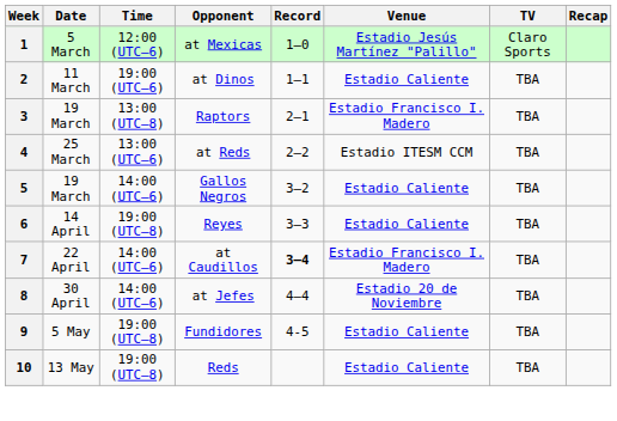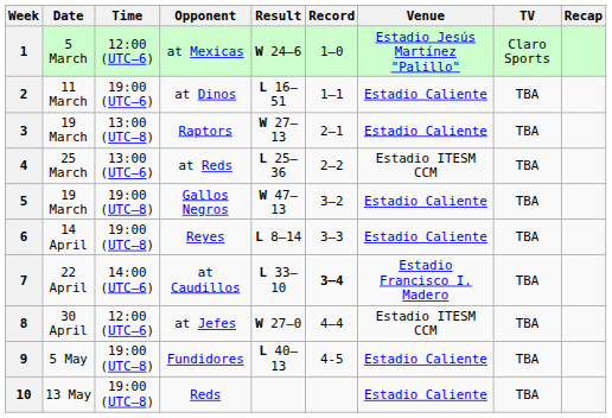+ column: Result | W 24–6 | L 16–51 | W 27–13 | L 25–36 | W 47–13 | L 8–14 | L 33–10 | W 27–0 | L 40–13
3 | Venue: Estadio Francisco I. Madero -> Estadio Caliente
5 | Time: 14:00 (UTC–6) -> 19:00 (UTC–8)
8 | Time: 14:00 (UTC–6) -> 12:00 (UTC–6)
8 | Venue: Estadio 20 de Noviembre -> Estadio ITESM CCM
